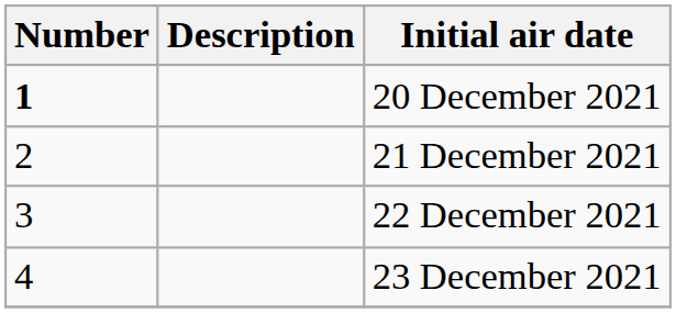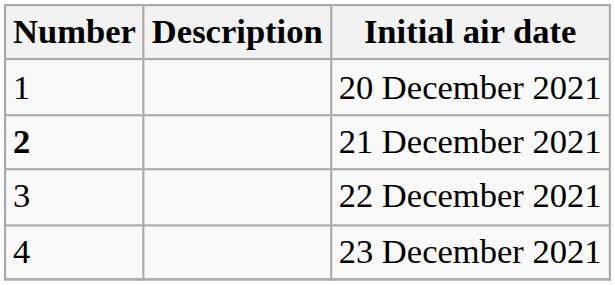20 December 2021 | Number: bold -> normal
21 December 2021 | Number: normal -> bold
